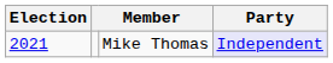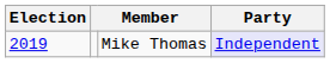Mike Thomas | Election: 2021 -> 2019
